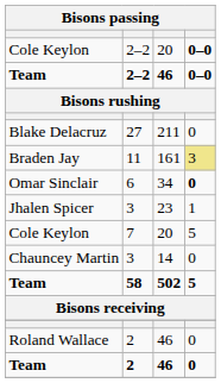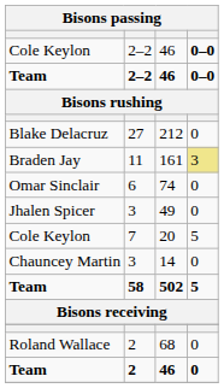Cole Keylon / 2–2 | column 3: 20 -> 46
Blake Delacruz | column 3: 211 -> 212
Omar Sinclair | column 3: 34 -> 74
Omar Sinclair | column 4: bold -> normal
Jhalen Spicer | column 3: 23 -> 49
Jhalen Spicer | column 4: 1 -> 0
Roland Wallace | column 3: 46 -> 68
